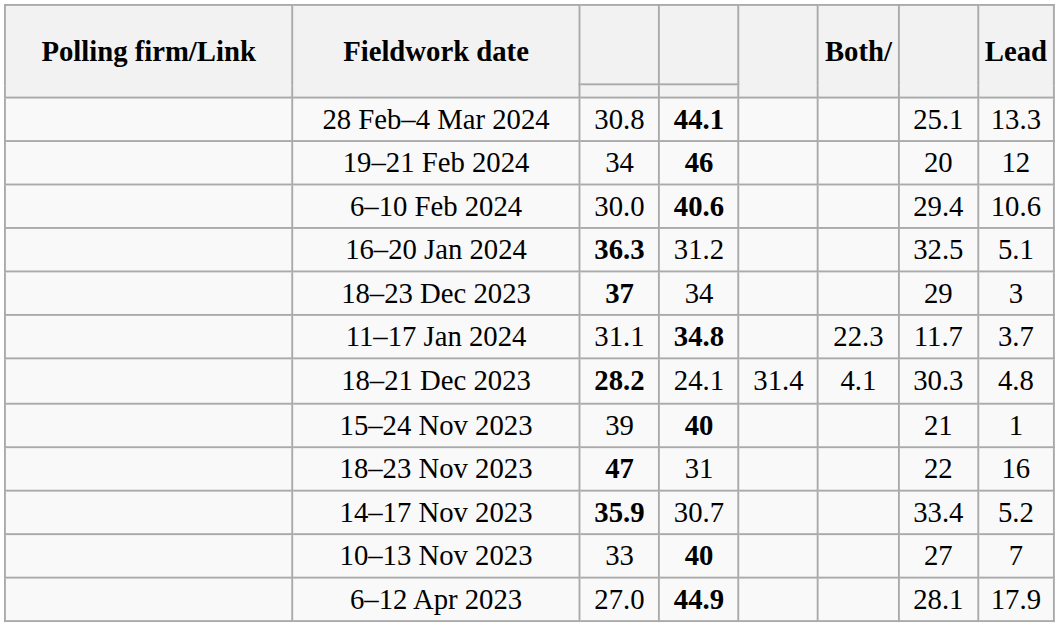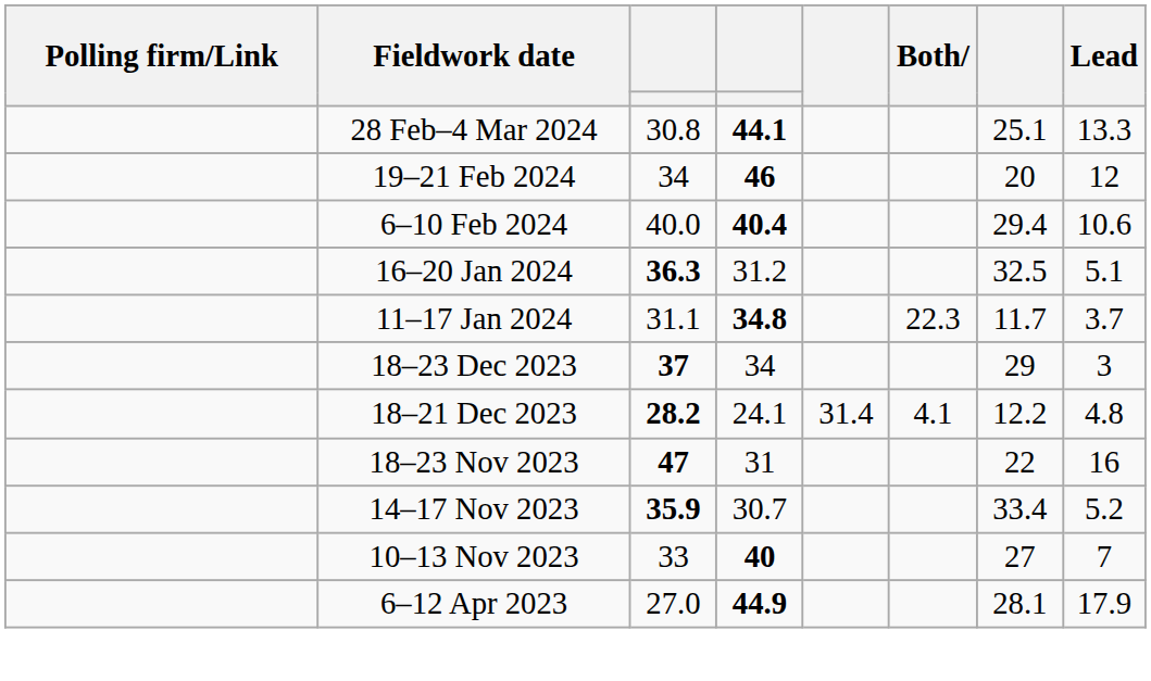6–10 Feb 2024 | column 3: 30.0 -> 40.0
6–10 Feb 2024 | column 4: 40.6 -> 40.4
rows swapped: 11–17 Jan 2024 <-> 18–23 Dec 2023
18–21 Dec 2023 | column 7: 30.3 -> 12.2
- row: 15–24 Nov 2023 | 39 | 40 | 21 | 1
